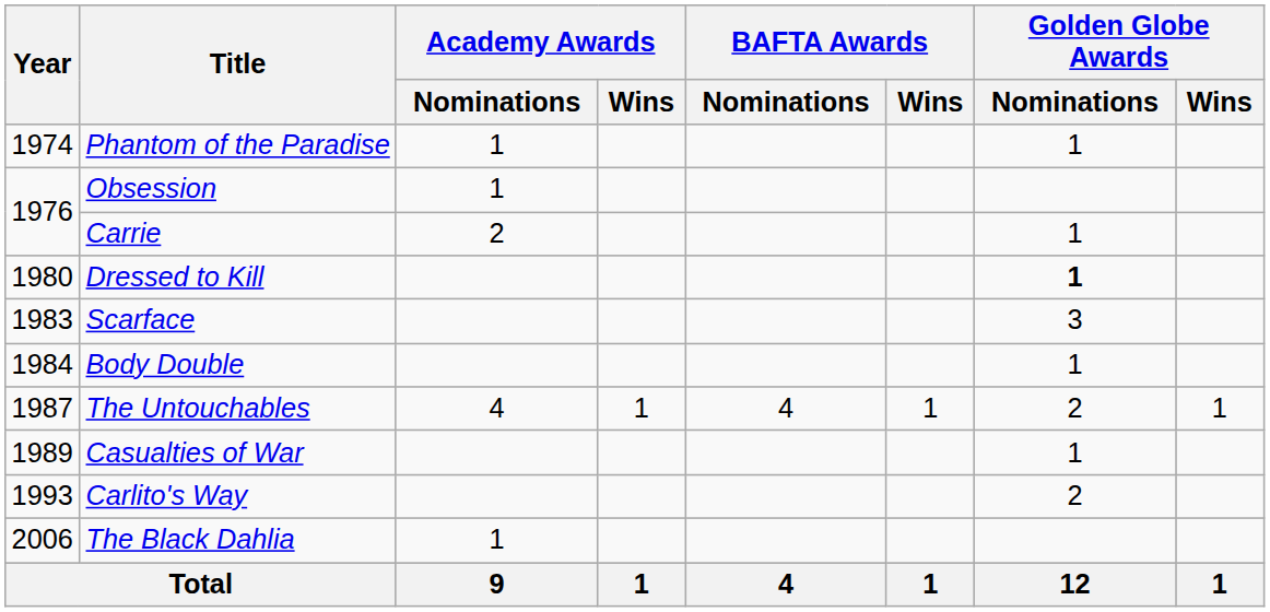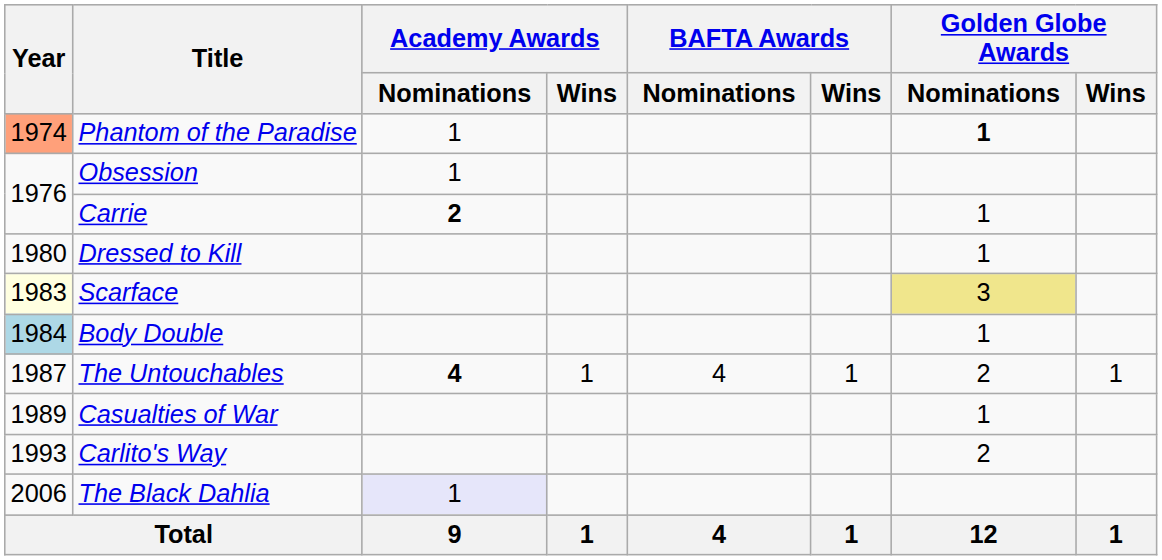Phantom of the Paradise | Year: no background -> lightsalmon background
Phantom of the Paradise | Golden Globe Awards / Nominations: normal -> bold
Carrie | Academy Awards / Nominations: normal -> bold
Dressed to Kill | Golden Globe Awards / Nominations: bold -> normal
Scarface | Year: no background -> lightyellow background
Scarface | Golden Globe Awards / Nominations: no background -> khaki background
Body Double | Year: no background -> lightblue background
The Untouchables | Academy Awards / Nominations: normal -> bold
The Black Dahlia | Academy Awards / Nominations: no background -> lavender background
